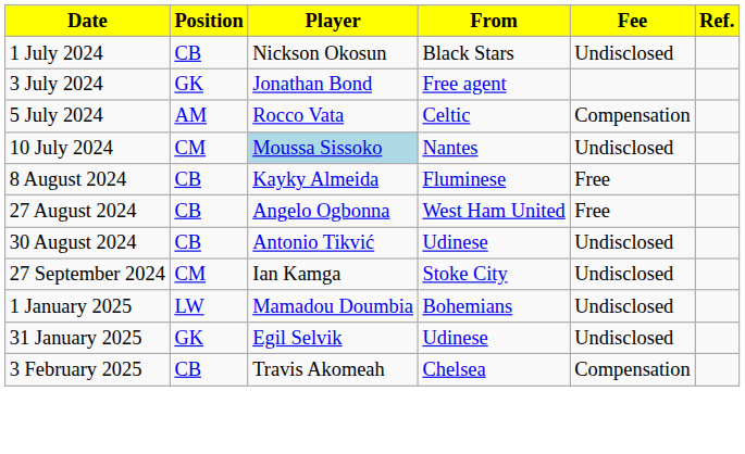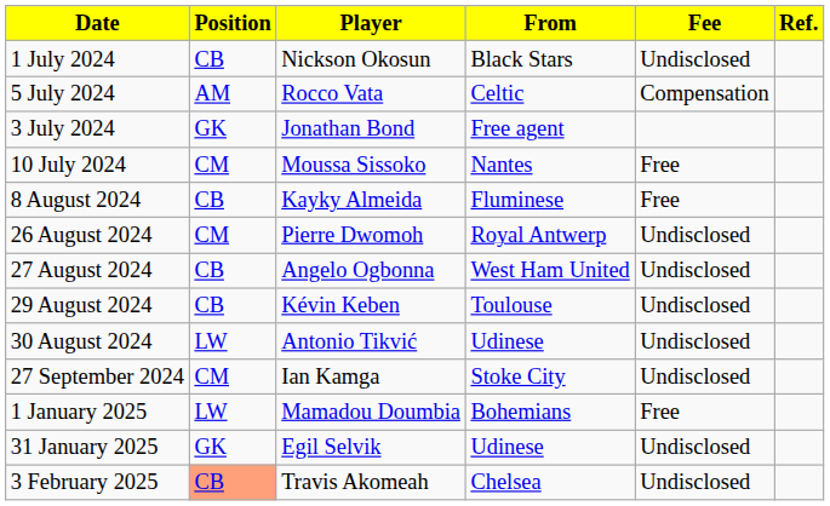rows swapped: 3 July 2024 <-> 5 July 2024
10 July 2024 | Player: lightblue background -> no background
10 July 2024 | Fee: Undisclosed -> Free
+ row: 26 August 2024 | CM | Pierre Dwomoh | Royal Antwerp | Undisclosed
27 August 2024 | Fee: Free -> Undisclosed
+ row: 29 August 2024 | CB | Kévin Keben | Toulouse | Undisclosed
30 August 2024 | Position: CB -> LW
1 January 2025 | Fee: Undisclosed -> Free
3 February 2025 | Position: no background -> lightsalmon background
3 February 2025 | Fee: Compensation -> Undisclosed
